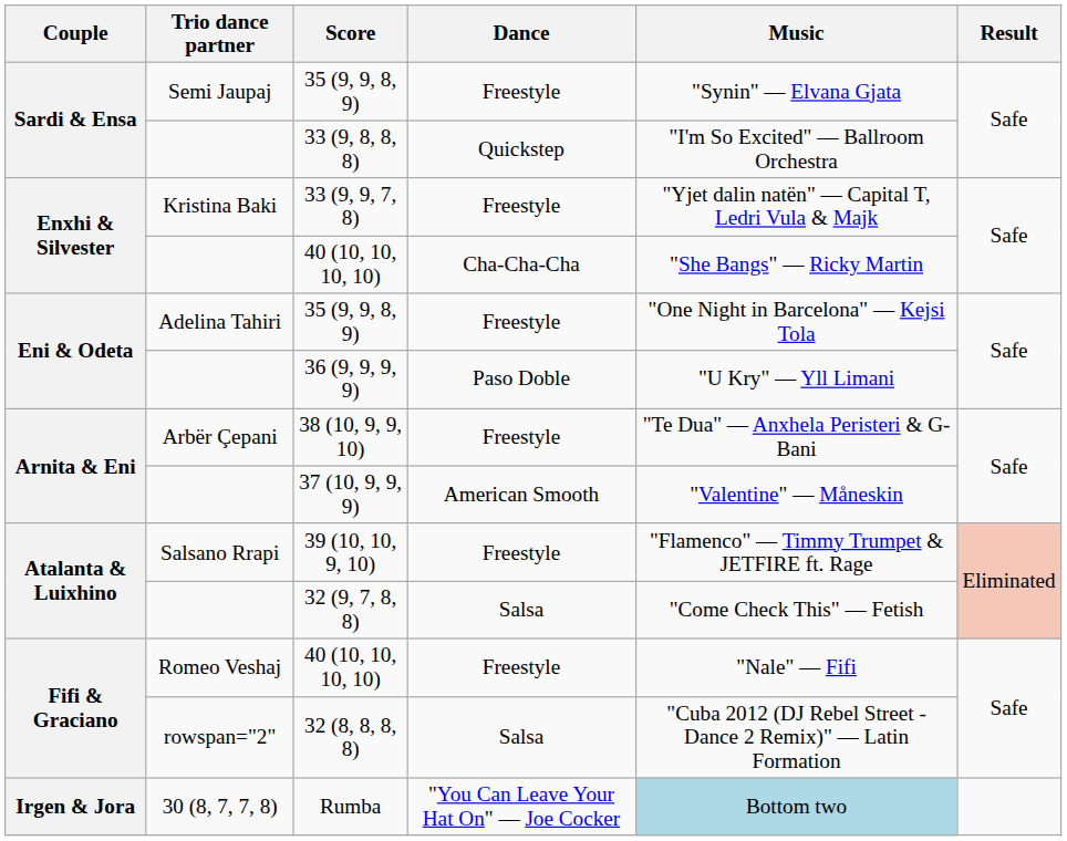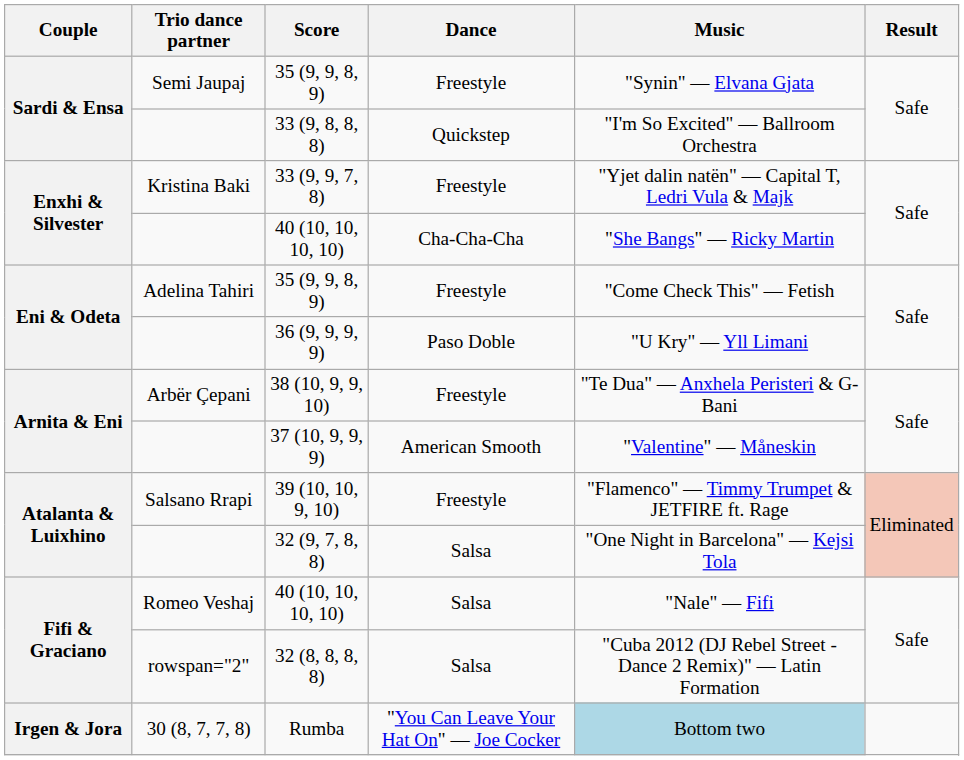Adelina Tahiri / 35 (9, 9, 8, 9) | Music: "One Night in Barcelona" — Kejsi Tola -> "Come Check This" — Fetish
32 (9, 7, 8, 8) | Music: "Come Check This" — Fetish -> "One Night in Barcelona" — Kejsi Tola
Romeo Veshaj / 40 (10, 10, 10, 10) | Dance: Freestyle -> Salsa
